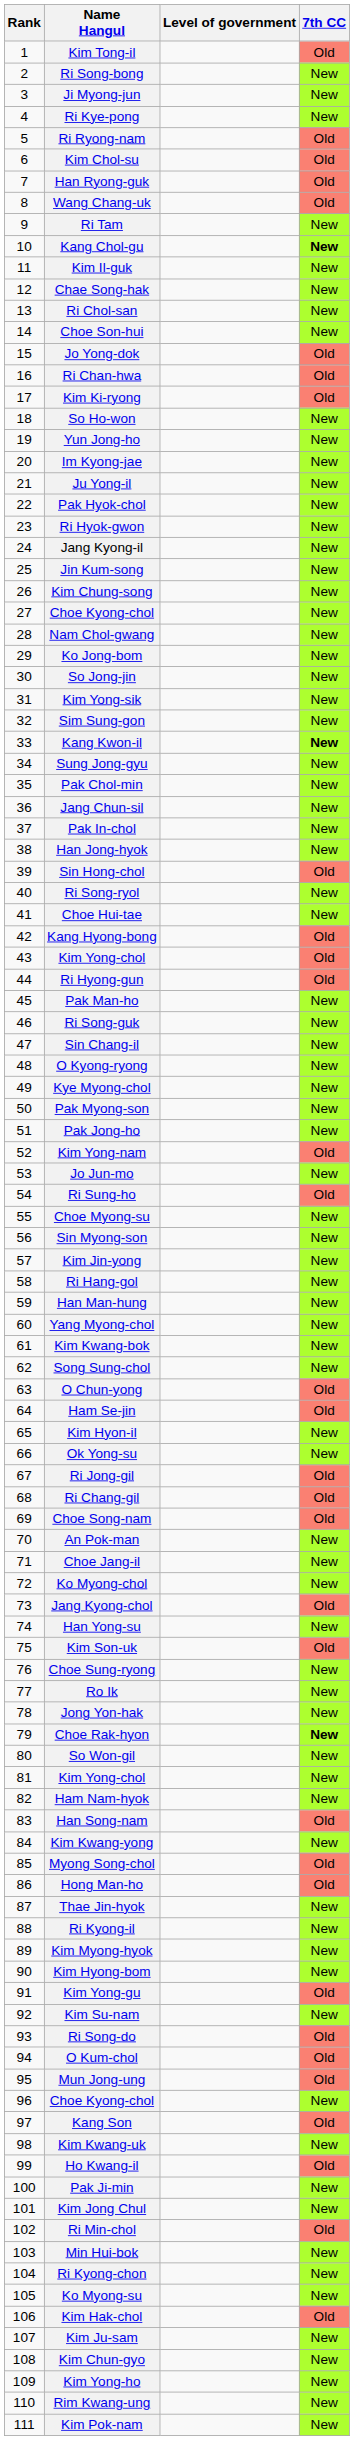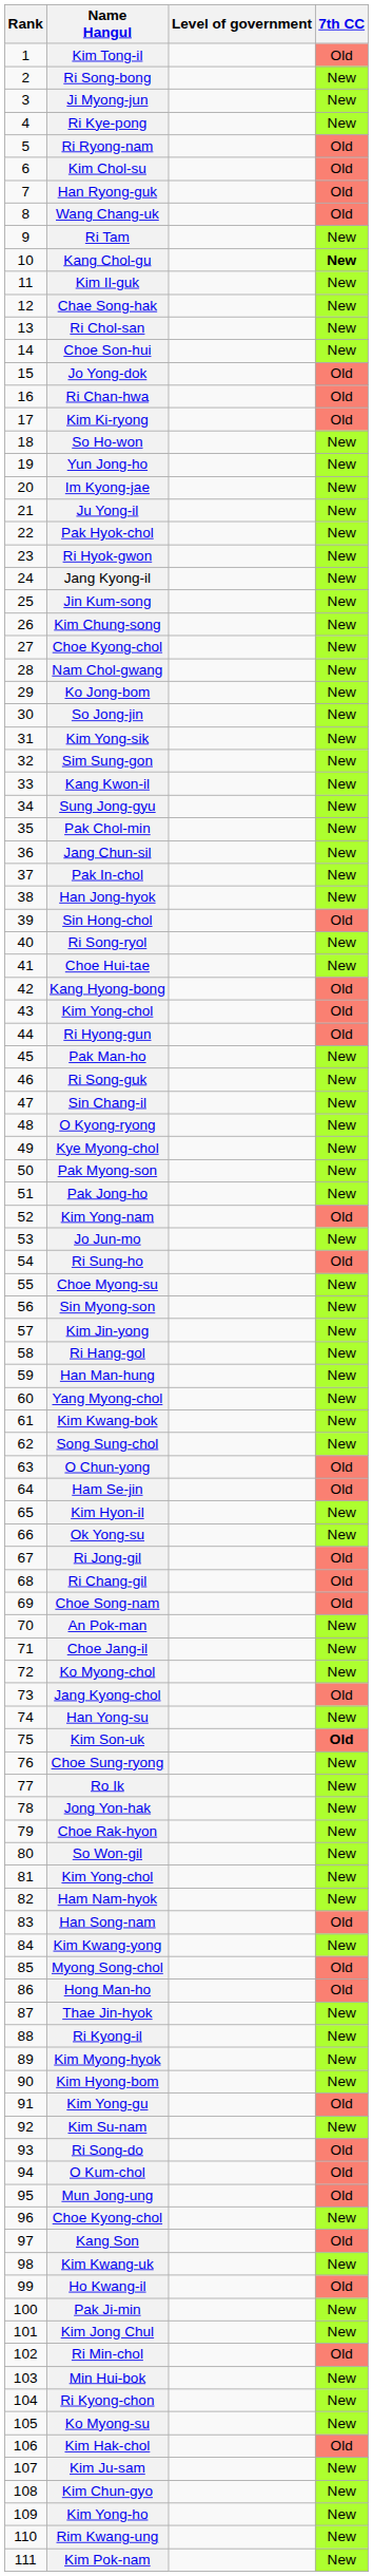Kang Kwon-il | 7th CC: bold -> normal
Kim Son-uk | 7th CC: normal -> bold
Choe Rak-hyon | 7th CC: bold -> normal
